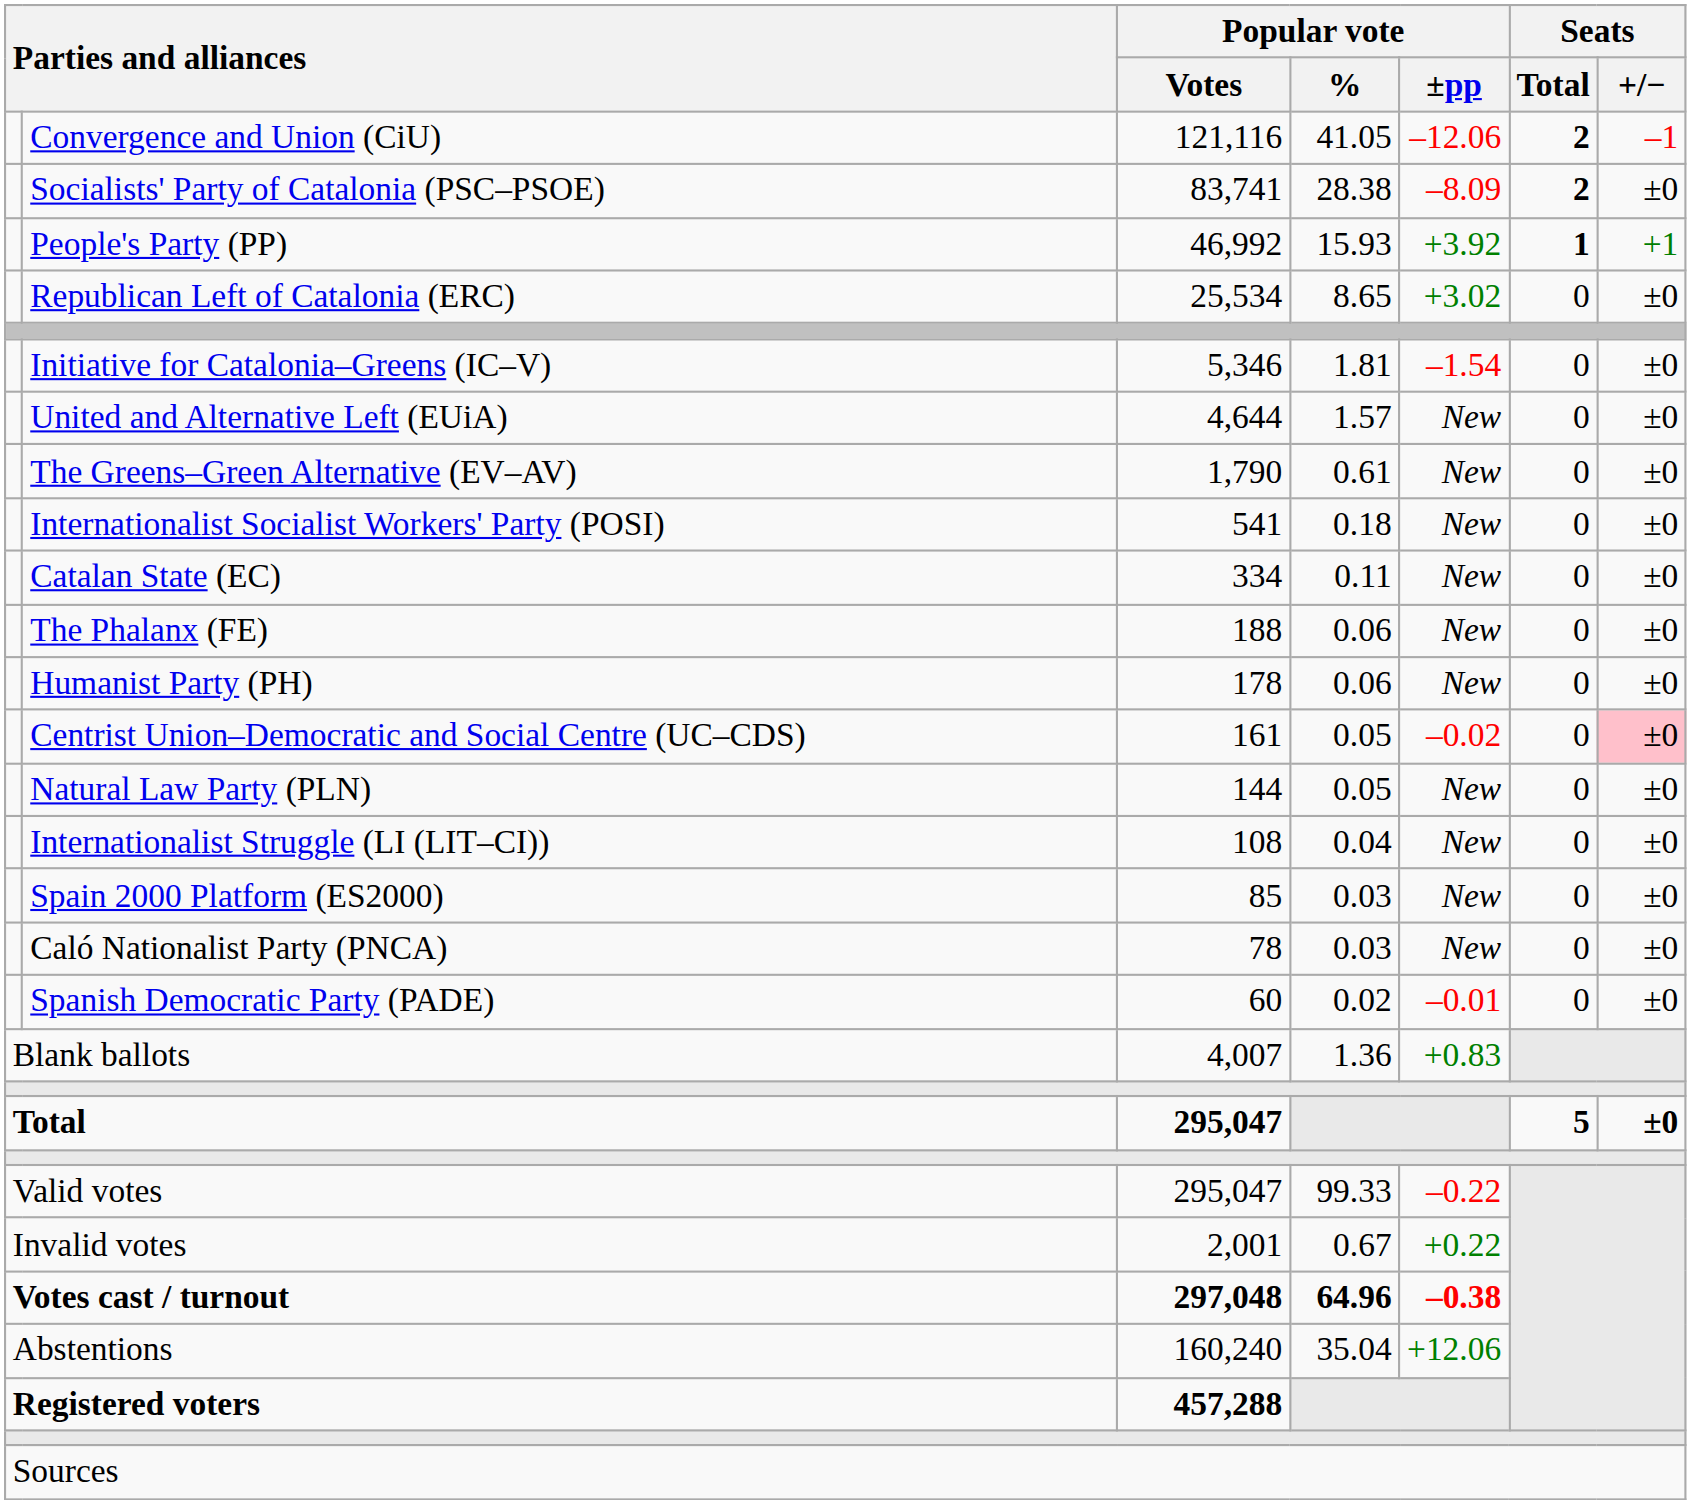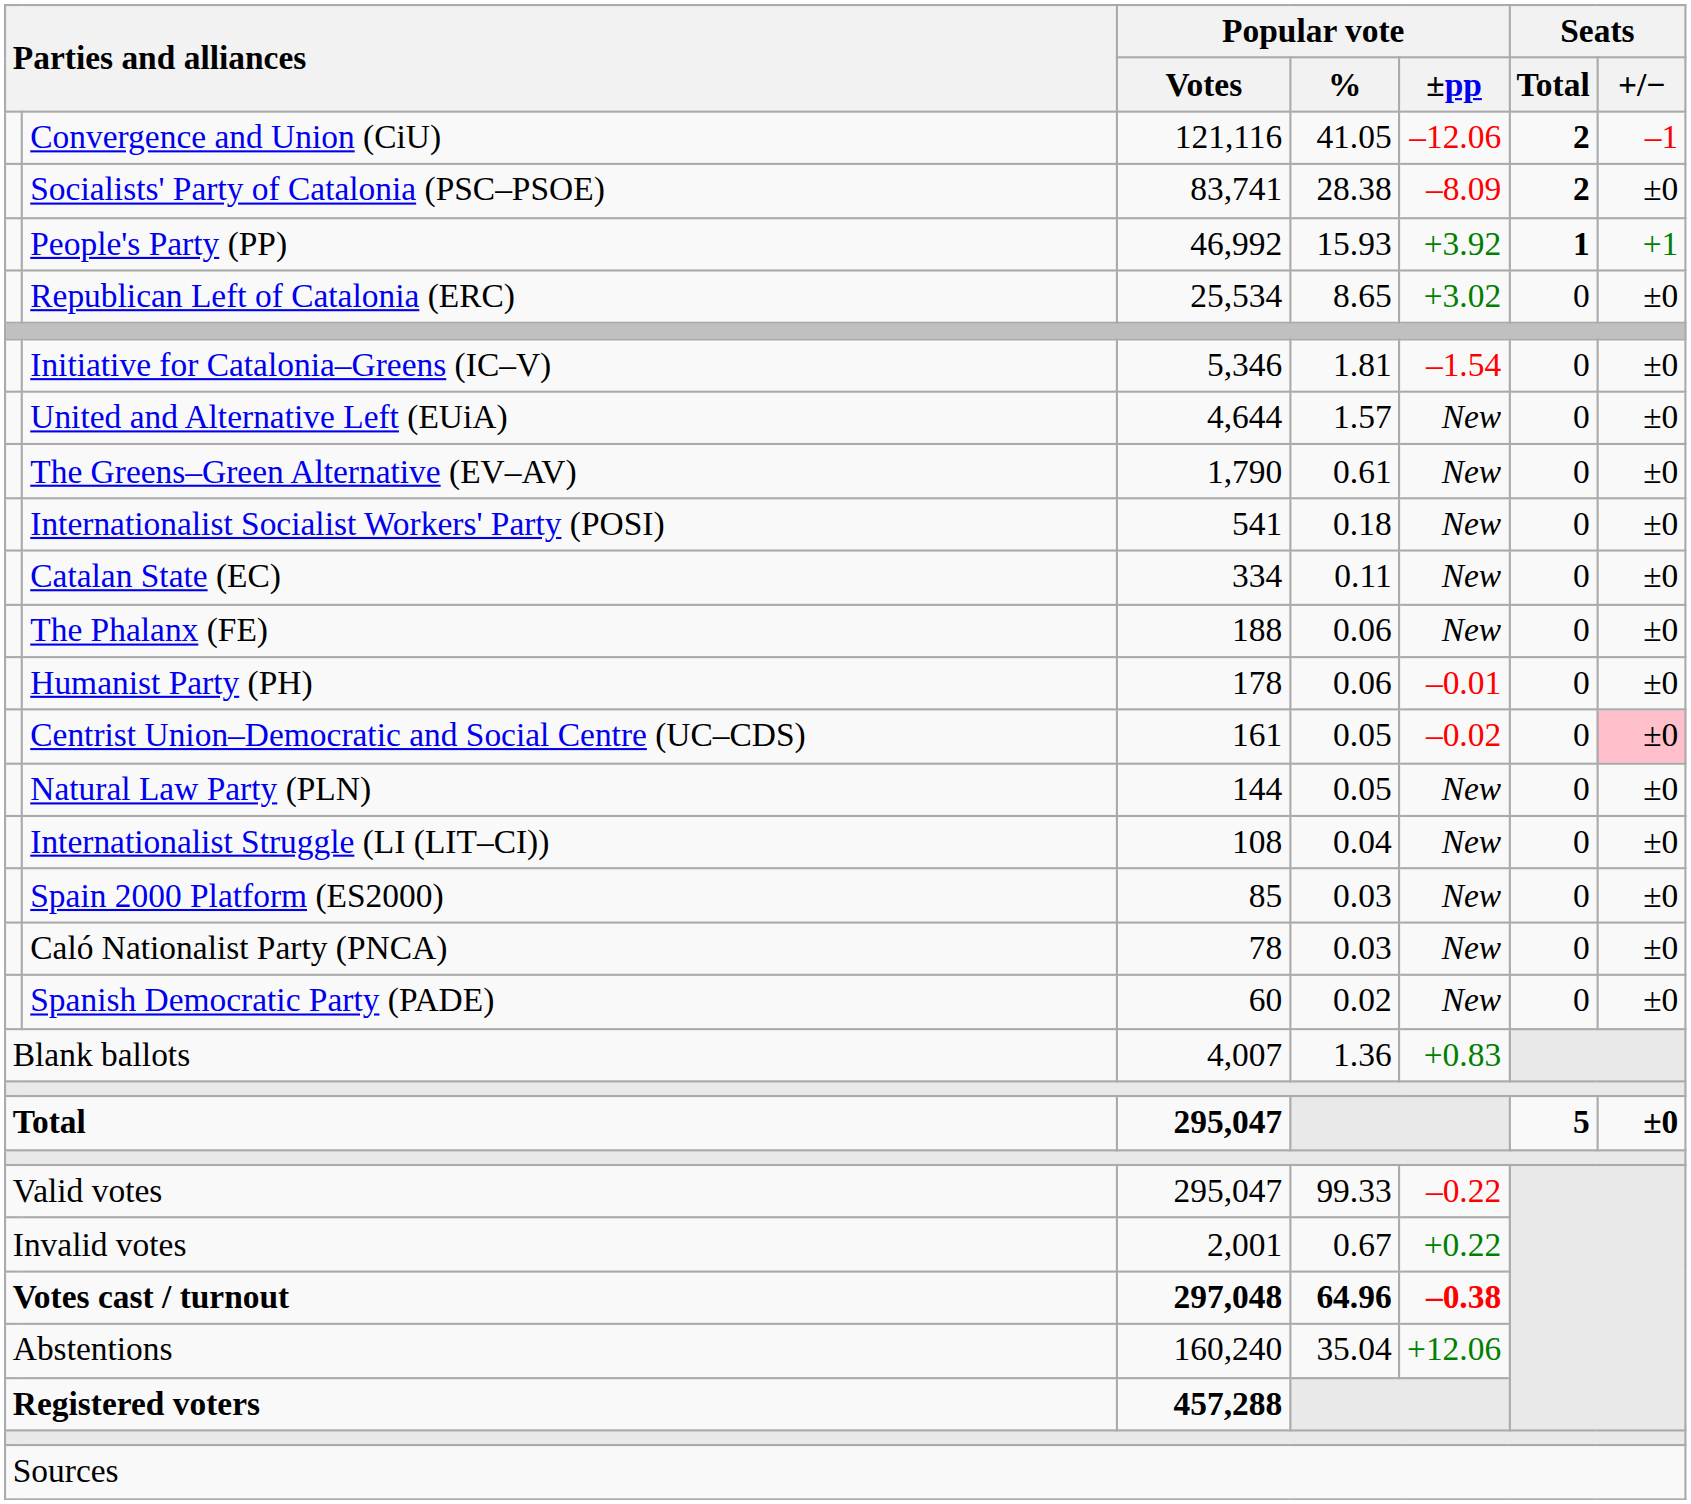Humanist Party (PH) | Popular vote / ±pp: New -> –0.01
Spanish Democratic Party (PADE) | Popular vote / ±pp: –0.01 -> New
